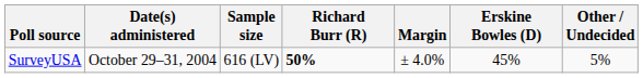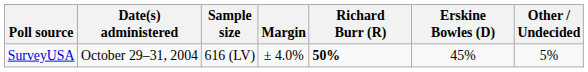columns swapped: Margin <-> Richard Burr (R)
